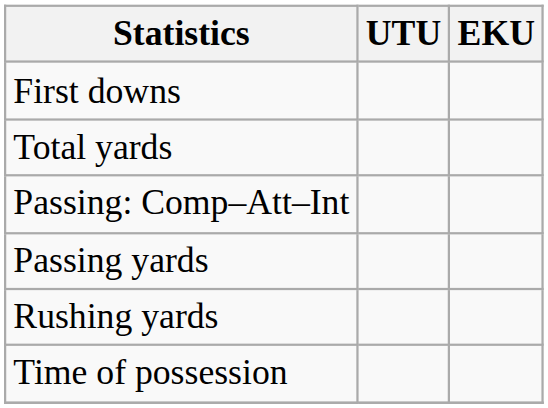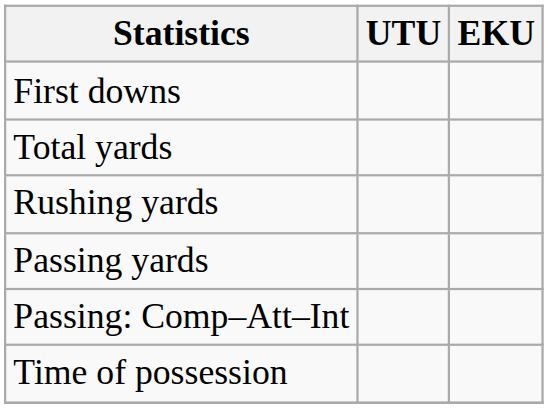rows swapped: Rushing yards <-> Passing: Comp–Att–Int
